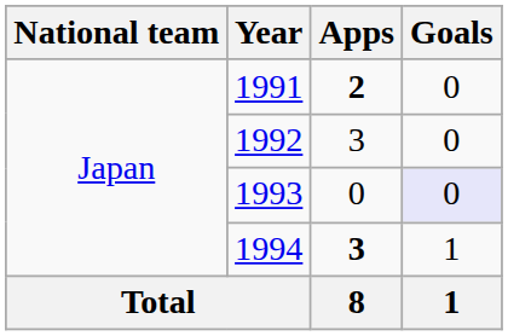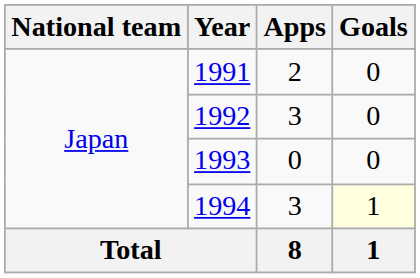1991 | Apps: bold -> normal
1993 | Goals: lavender background -> no background
1994 | Apps: bold -> normal
1994 | Goals: no background -> lightyellow background
